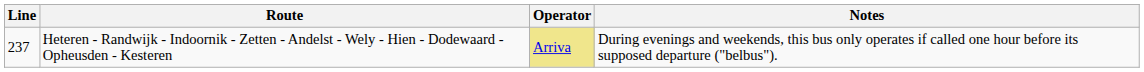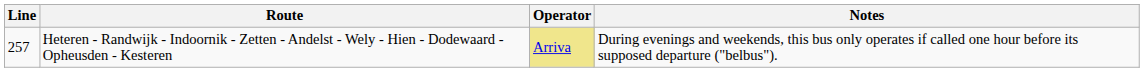row 2 | Line: 237 -> 257
